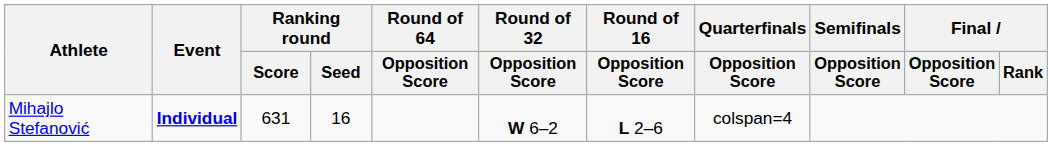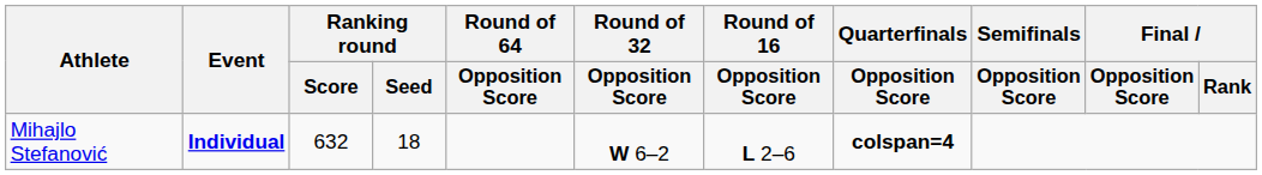Mihajlo Stefanović | Ranking round / Score: 631 -> 632
Mihajlo Stefanović | Ranking round / Seed: 16 -> 18
Mihajlo Stefanović | Quarterfinals / Opposition Score: normal -> bold
